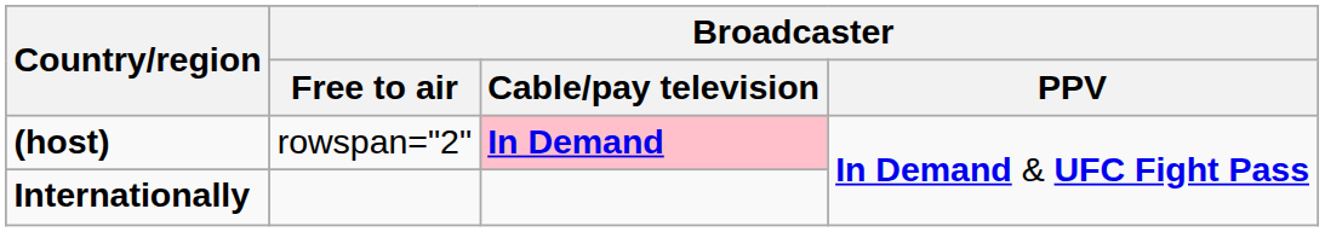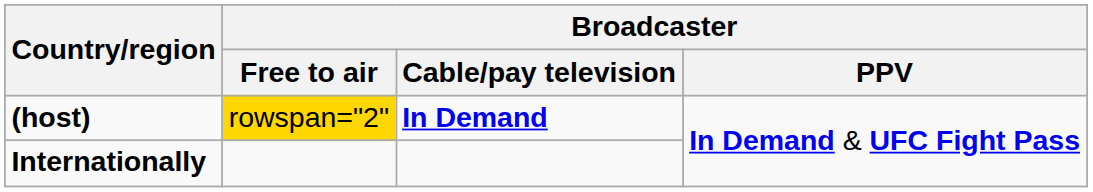(host) | Broadcaster / Free to air: no background -> gold background
(host) | Broadcaster / Cable/pay television: pink background -> no background
